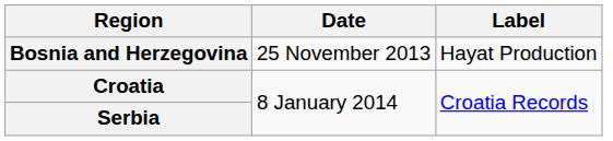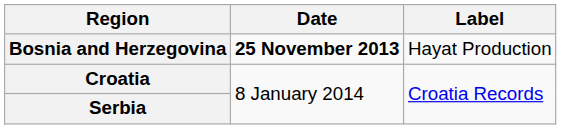Bosnia and Herzegovina | Date: normal -> bold
